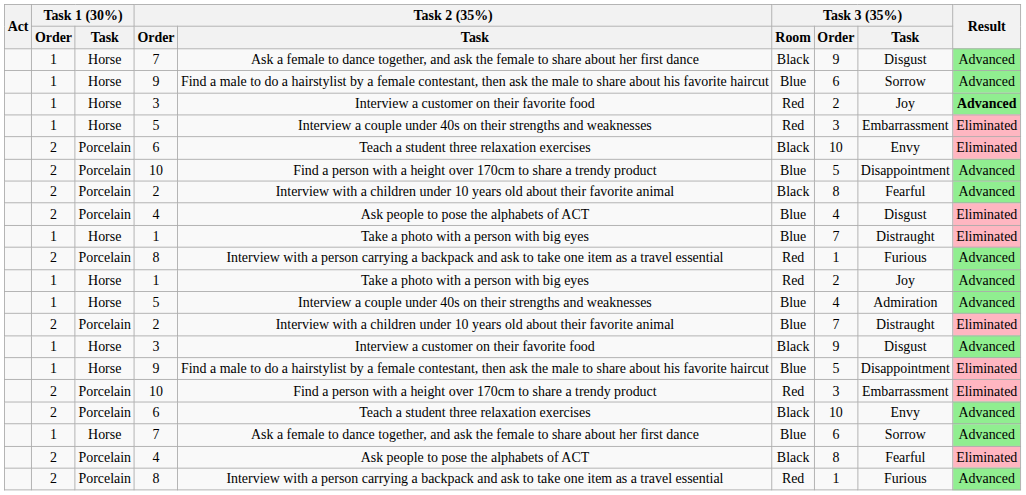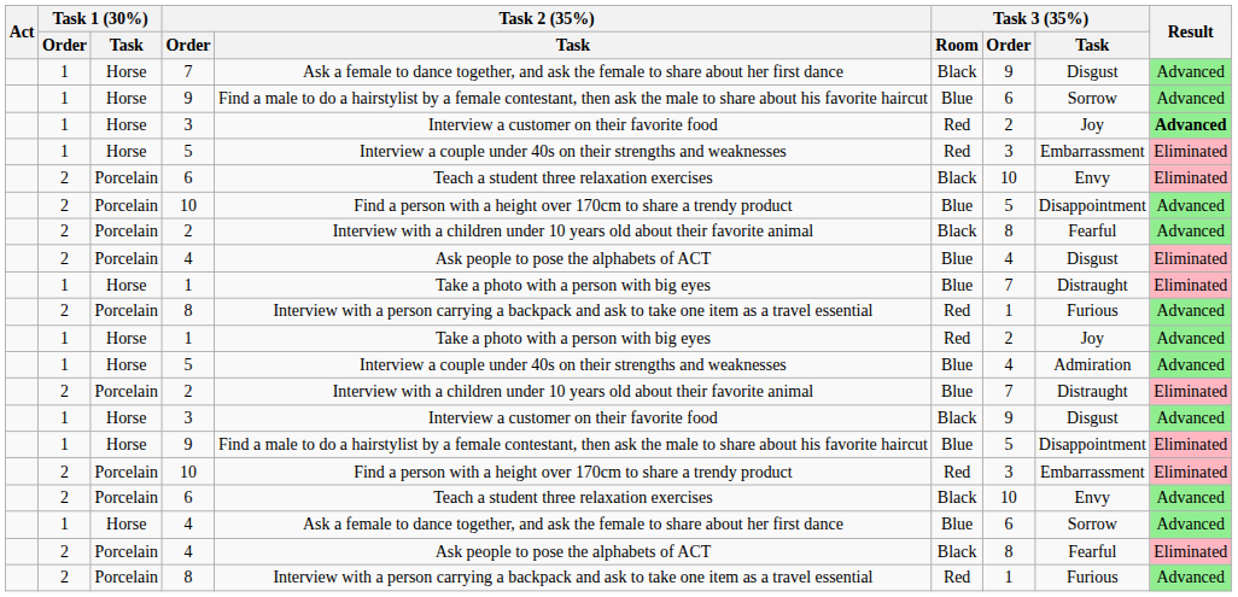row 20 | Task 2 (35%) / Order: 7 -> 4
